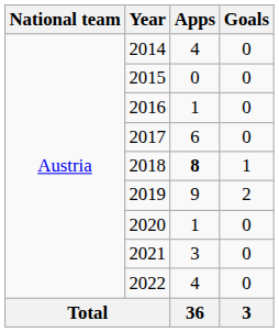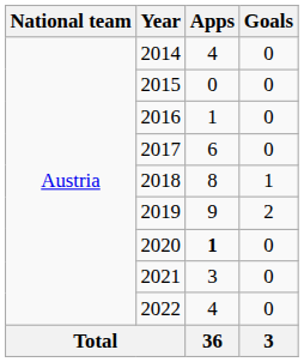2018 | Apps: bold -> normal
2020 | Apps: normal -> bold
